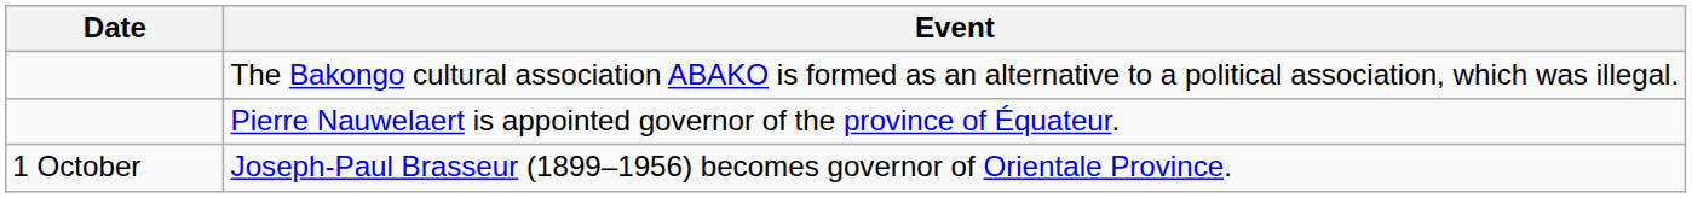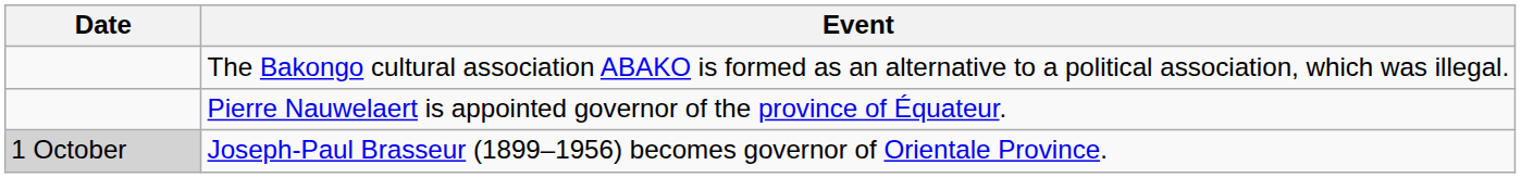row 4 | Date: no background -> lightgrey background
